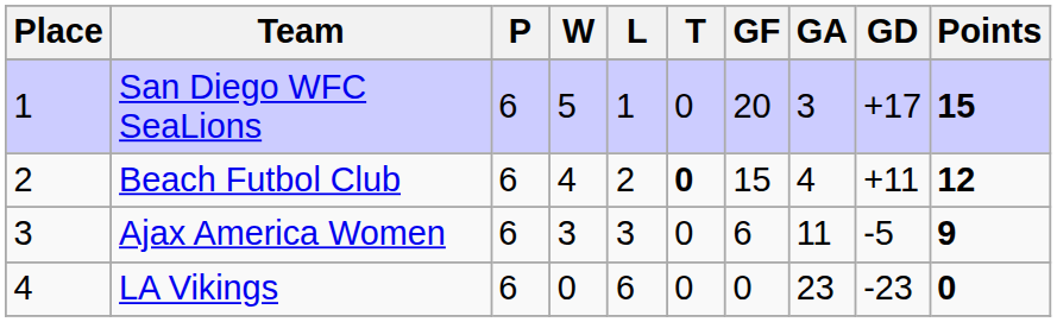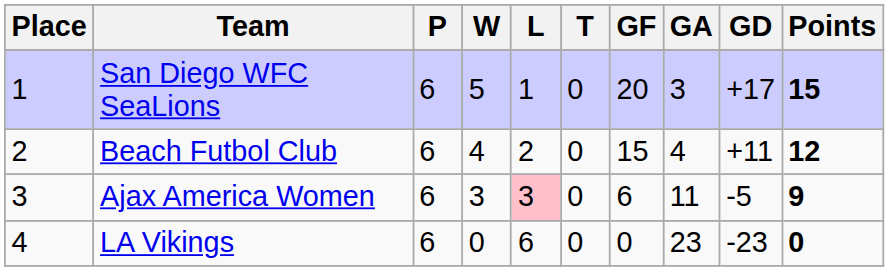Beach Futbol Club | T: bold -> normal
Ajax America Women | L: no background -> pink background
